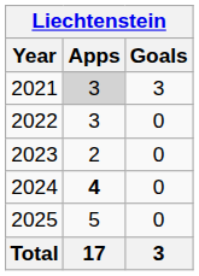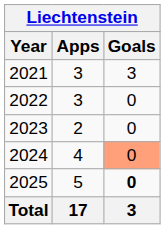2021 | Apps: lightgrey background -> no background
2024 | Apps: bold -> normal
2024 | Goals: no background -> lightsalmon background
2025 | Goals: normal -> bold
